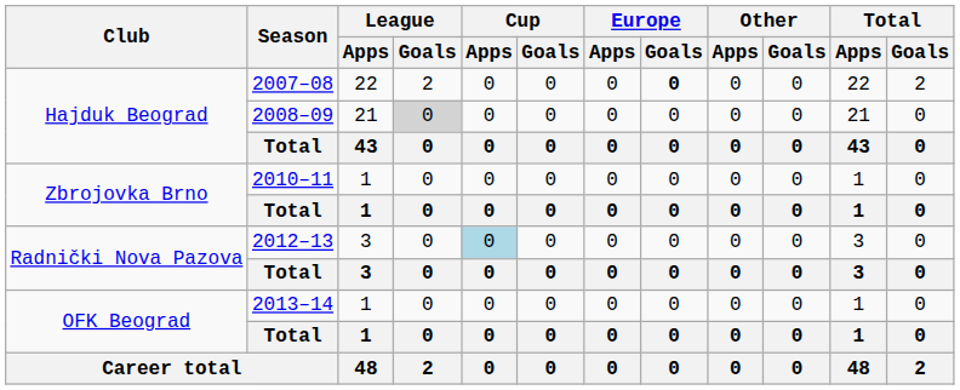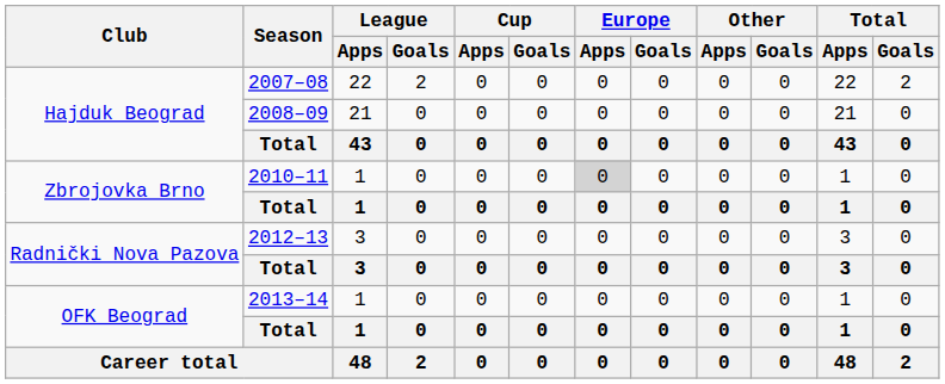2007–08 | Europe / Goals: bold -> normal
2008–09 | League / Goals: lightgrey background -> no background
2010–11 | Europe / Apps: no background -> lightgrey background
2012–13 | Cup / Apps: lightblue background -> no background
